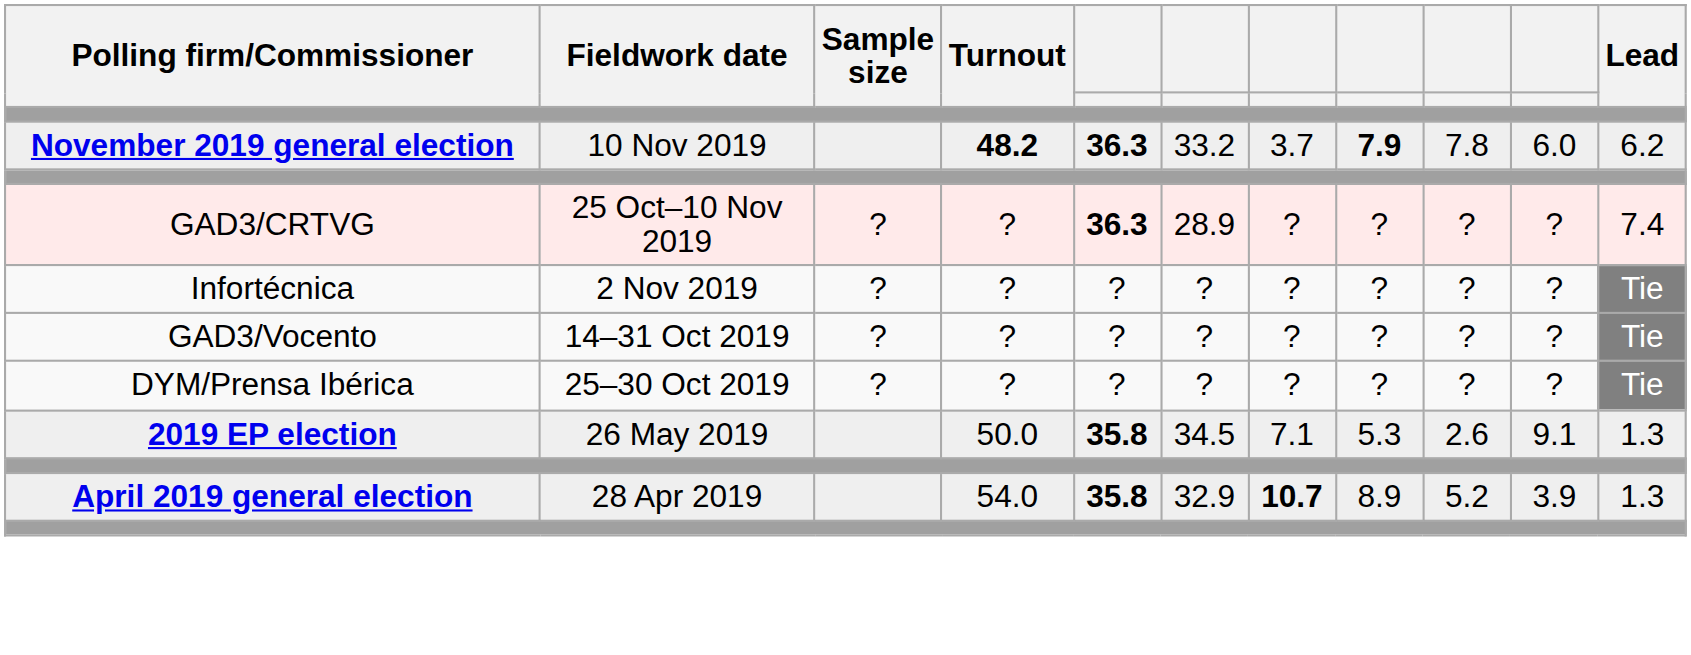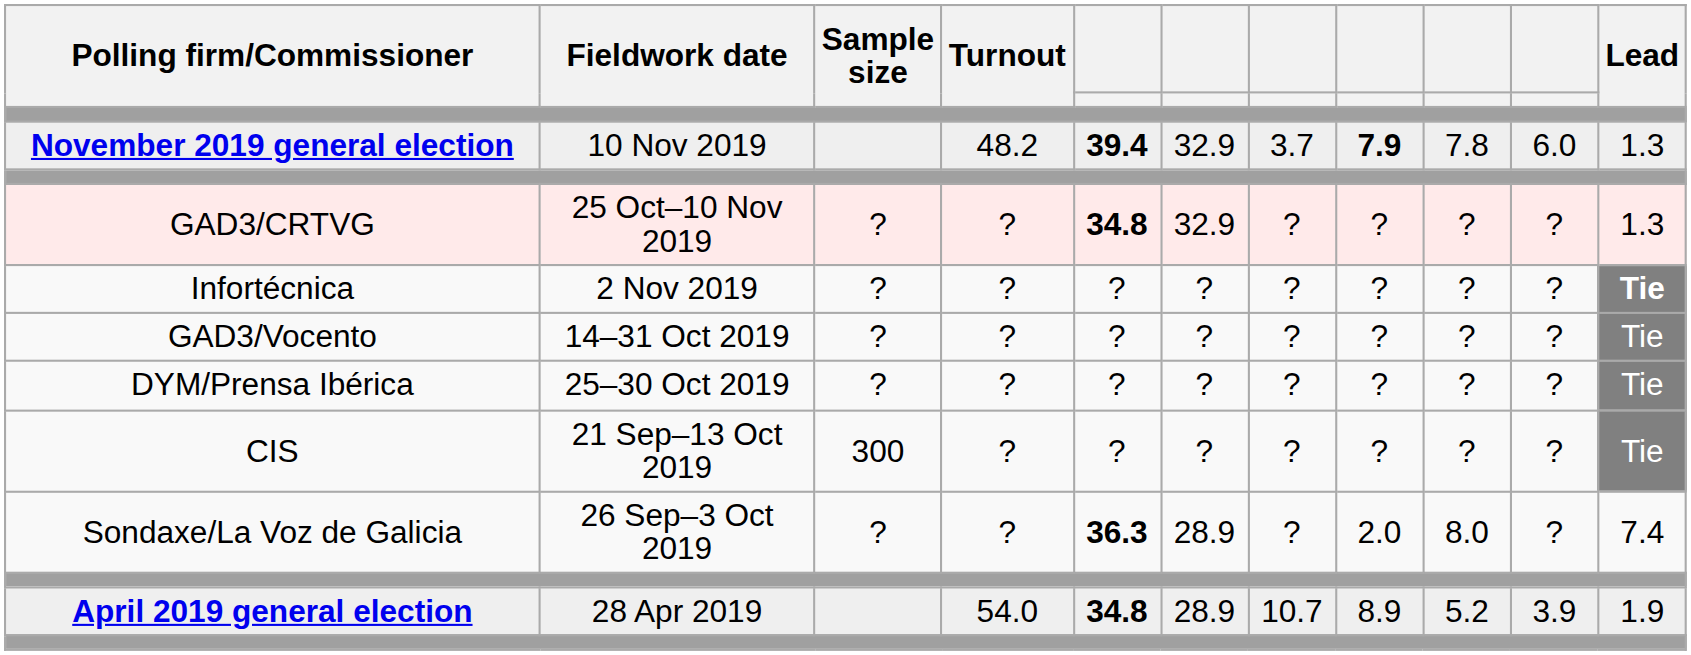November 2019 general election | Turnout: bold -> normal
November 2019 general election | column 5: 36.3 -> 39.4
November 2019 general election | column 6: 33.2 -> 32.9
November 2019 general election | Lead: 6.2 -> 1.3
GAD3/CRTVG | column 5: 36.3 -> 34.8
GAD3/CRTVG | column 6: 28.9 -> 32.9
GAD3/CRTVG | Lead: 7.4 -> 1.3
Infortécnica | Lead: normal -> bold
+ row: CIS | 21 Sep–13 Oct 2019 | 300 | ? | ? | ? | ? | ? | ? | ? | Tie
+ row: Sondaxe/La Voz de Galicia | 26 Sep–3 Oct 2019 | ? | ? | 36.3 | 28.9 | ? | 2.0 | 8.0 | ? | 7.4
- row: 2019 EP election | 26 May 2019 | 50.0 | 35.8 | 34.5 | 7.1 | 5.3 | 2.6 | 9.1 | 1.3
April 2019 general election | column 5: 35.8 -> 34.8
April 2019 general election | column 6: 32.9 -> 28.9
April 2019 general election | column 7: bold -> normal
April 2019 general election | Lead: 1.3 -> 1.9
